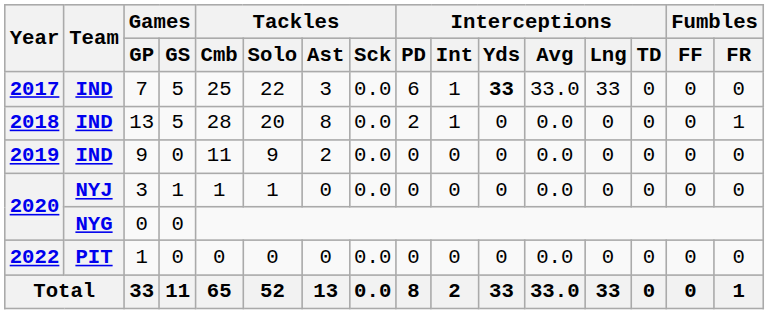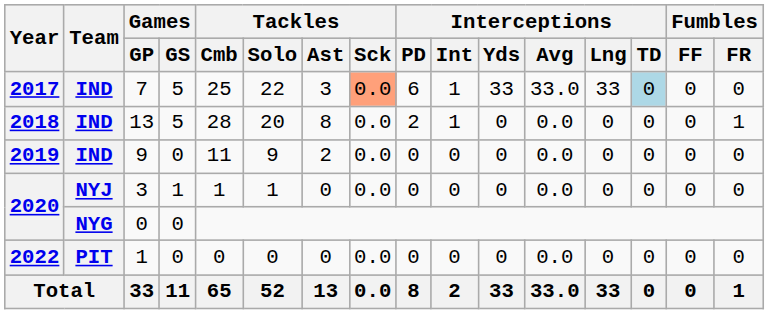7 | Tackles / Sck: no background -> lightsalmon background
7 | Interceptions / Yds: bold -> normal
7 | Interceptions / TD: no background -> lightblue background
